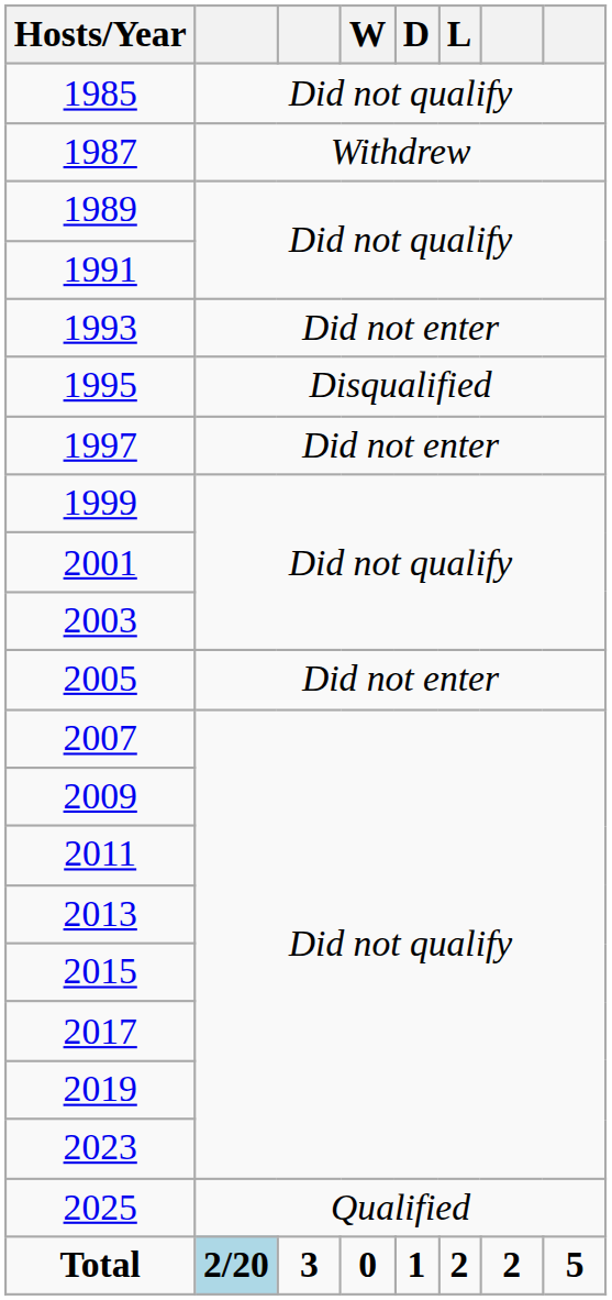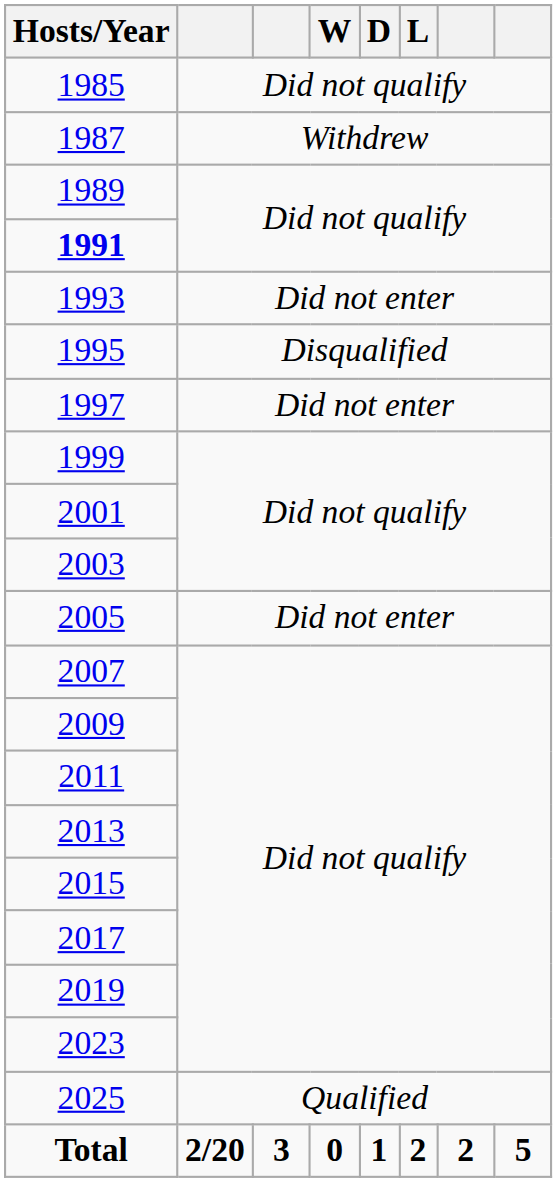1991 | Hosts/Year: normal -> bold
Total | column 2: lightblue background -> no background
